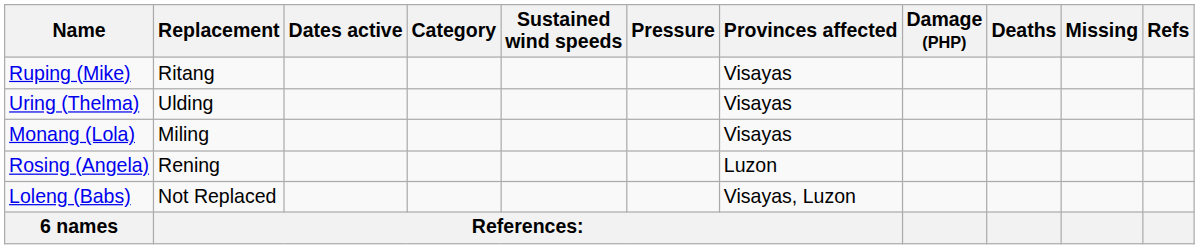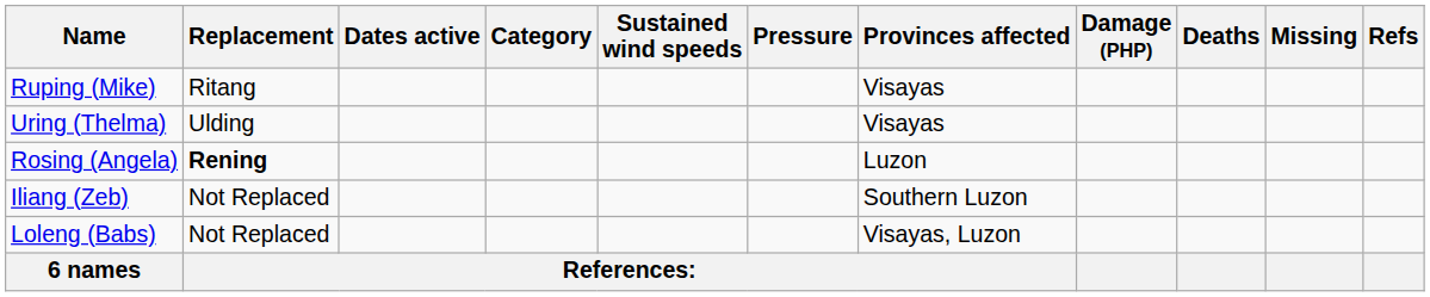- row: Monang (Lola) | Miling | Visayas
Rosing (Angela) | Replacement: normal -> bold
+ row: Iliang (Zeb) | Not Replaced | Southern Luzon
